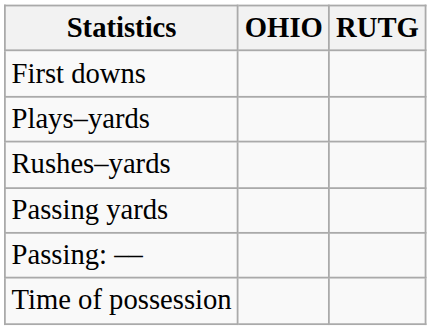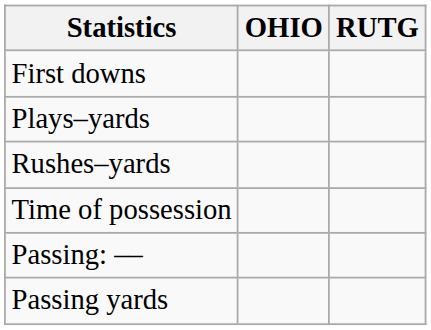rows swapped: Passing yards <-> Time of possession
